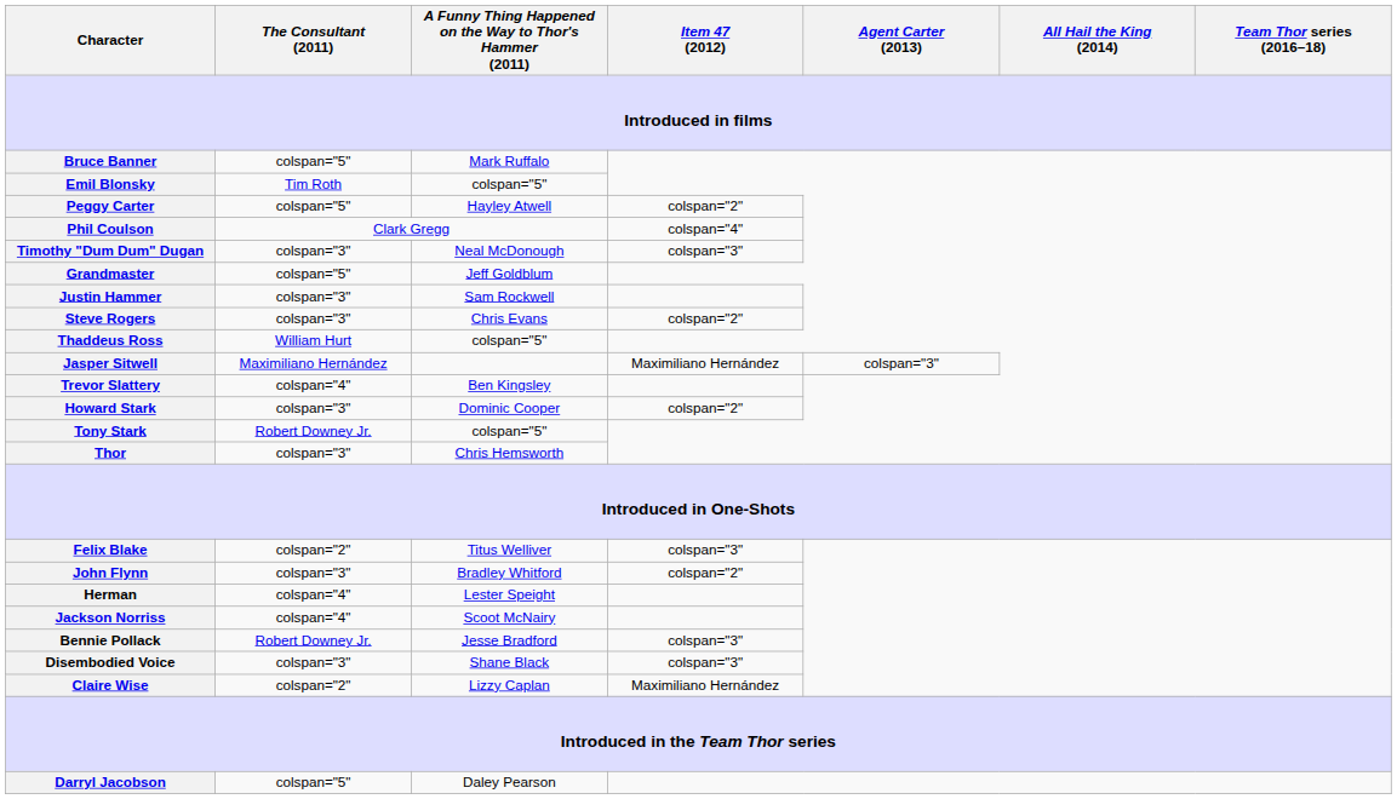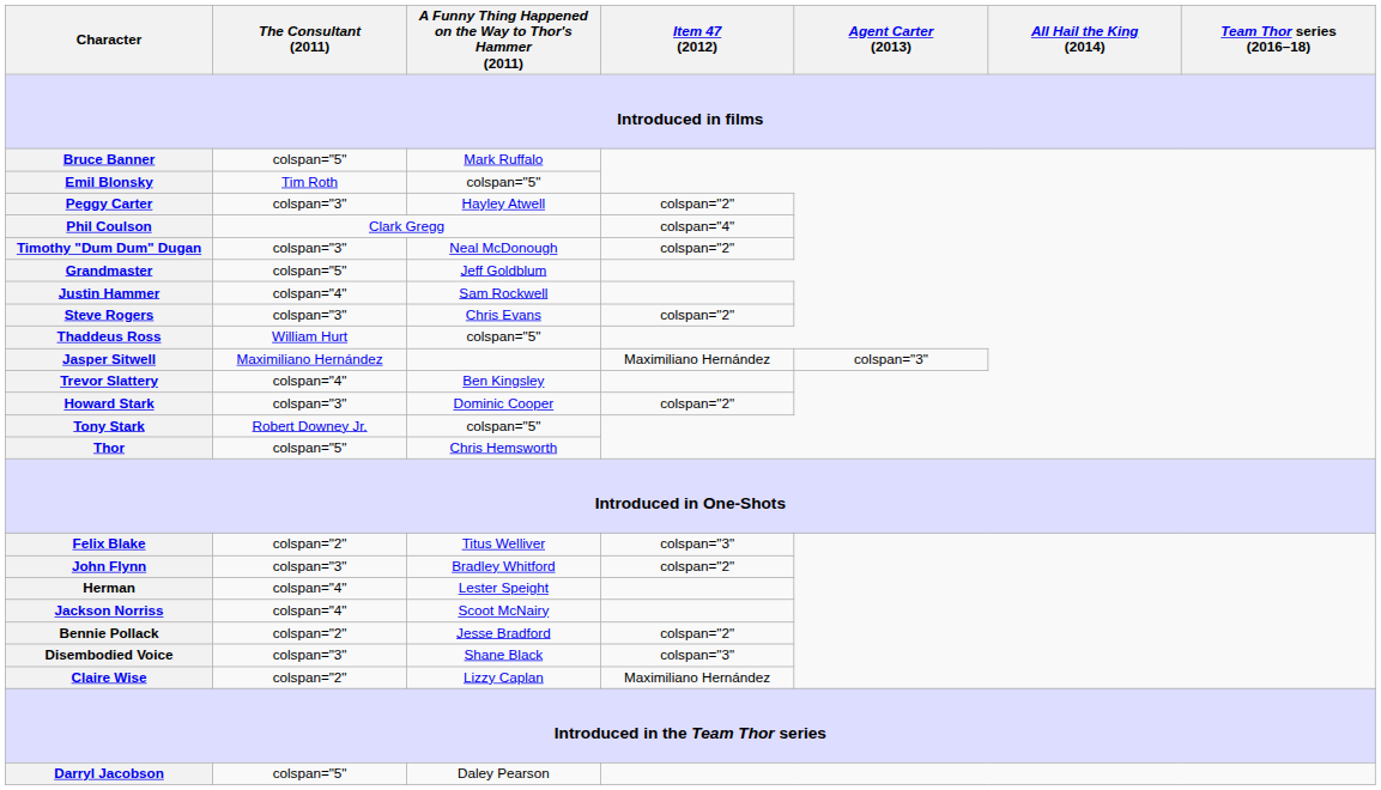Peggy Carter | The Consultant (2011): colspan="5" -> colspan="3"
Timothy "Dum Dum" Dugan | Item 47 (2012): colspan="3" -> colspan="2"
Justin Hammer | The Consultant (2011): colspan="3" -> colspan="4"
Thor | The Consultant (2011): colspan="3" -> colspan="5"
Bennie Pollack | The Consultant (2011): Robert Downey Jr. -> colspan="2"
Bennie Pollack | Item 47 (2012): colspan="3" -> colspan="2"
